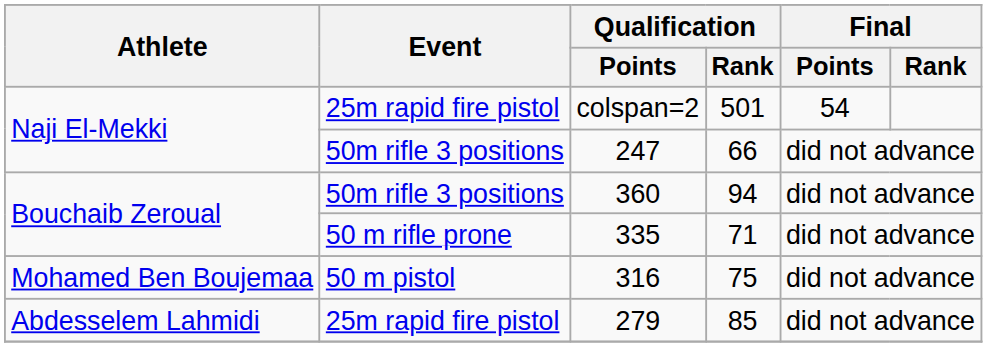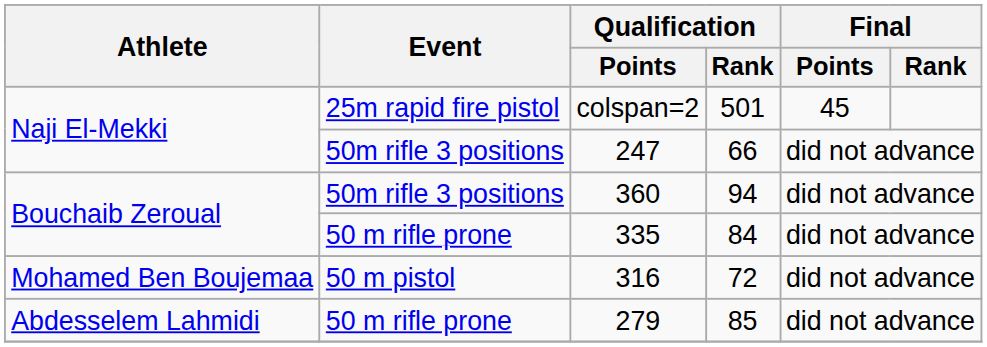colspan=2 | Final / Points: 54 -> 45
335 | Qualification / Rank: 71 -> 84
316 | Qualification / Rank: 75 -> 72
279 | Event: 25m rapid fire pistol -> 50 m rifle prone
